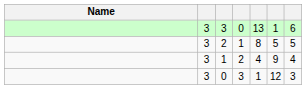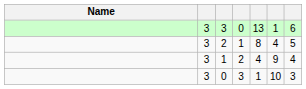row 3 | column 6: 5 -> 4
row 5 | column 6: 12 -> 10
